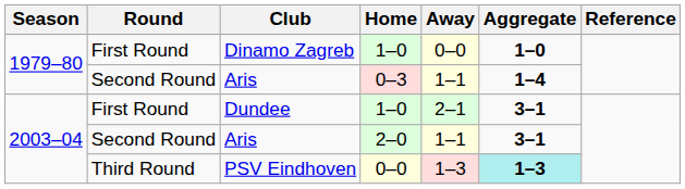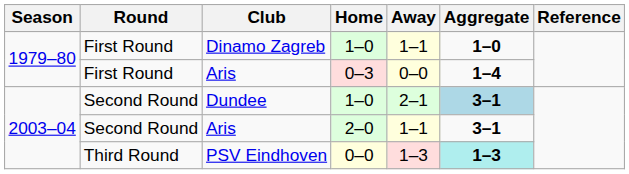Dinamo Zagreb | Away: 0–0 -> 1–1
Aris / 0–3 | Round: Second Round -> First Round
Aris / 0–3 | Away: 1–1 -> 0–0
Dundee | Round: First Round -> Second Round
Dundee | Aggregate: no background -> lightblue background
